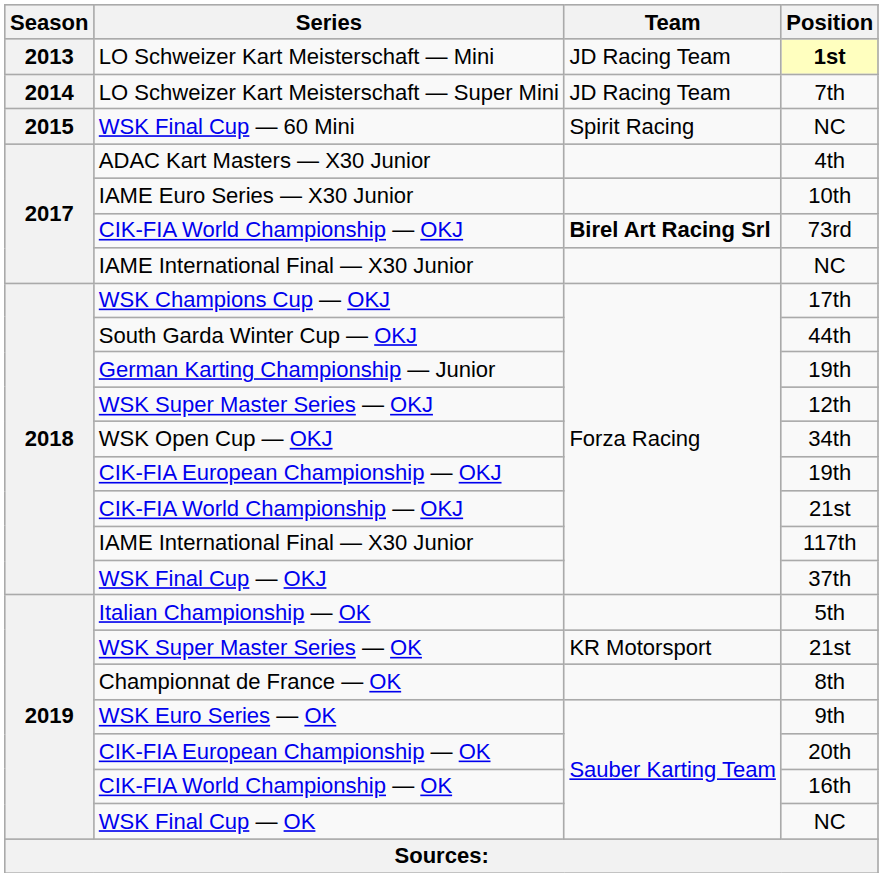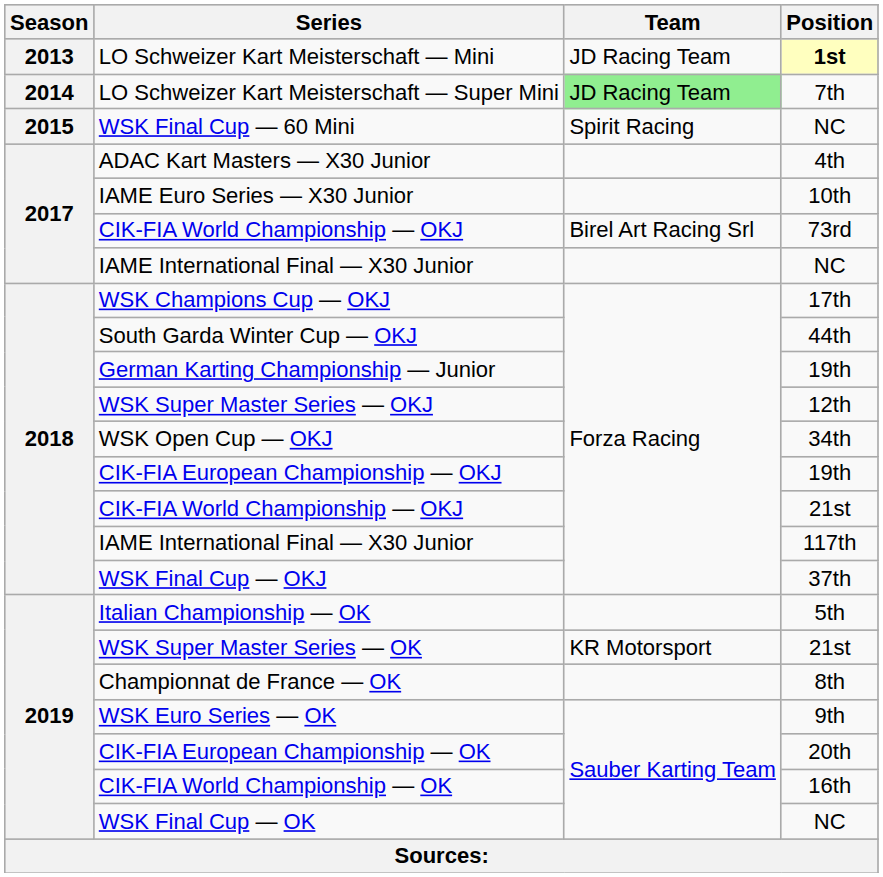LO Schweizer Kart Meisterschaft — Super Mini | Team: no background -> lightgreen background
CIK-FIA World Championship — OKJ / 73rd | Team: bold -> normal
